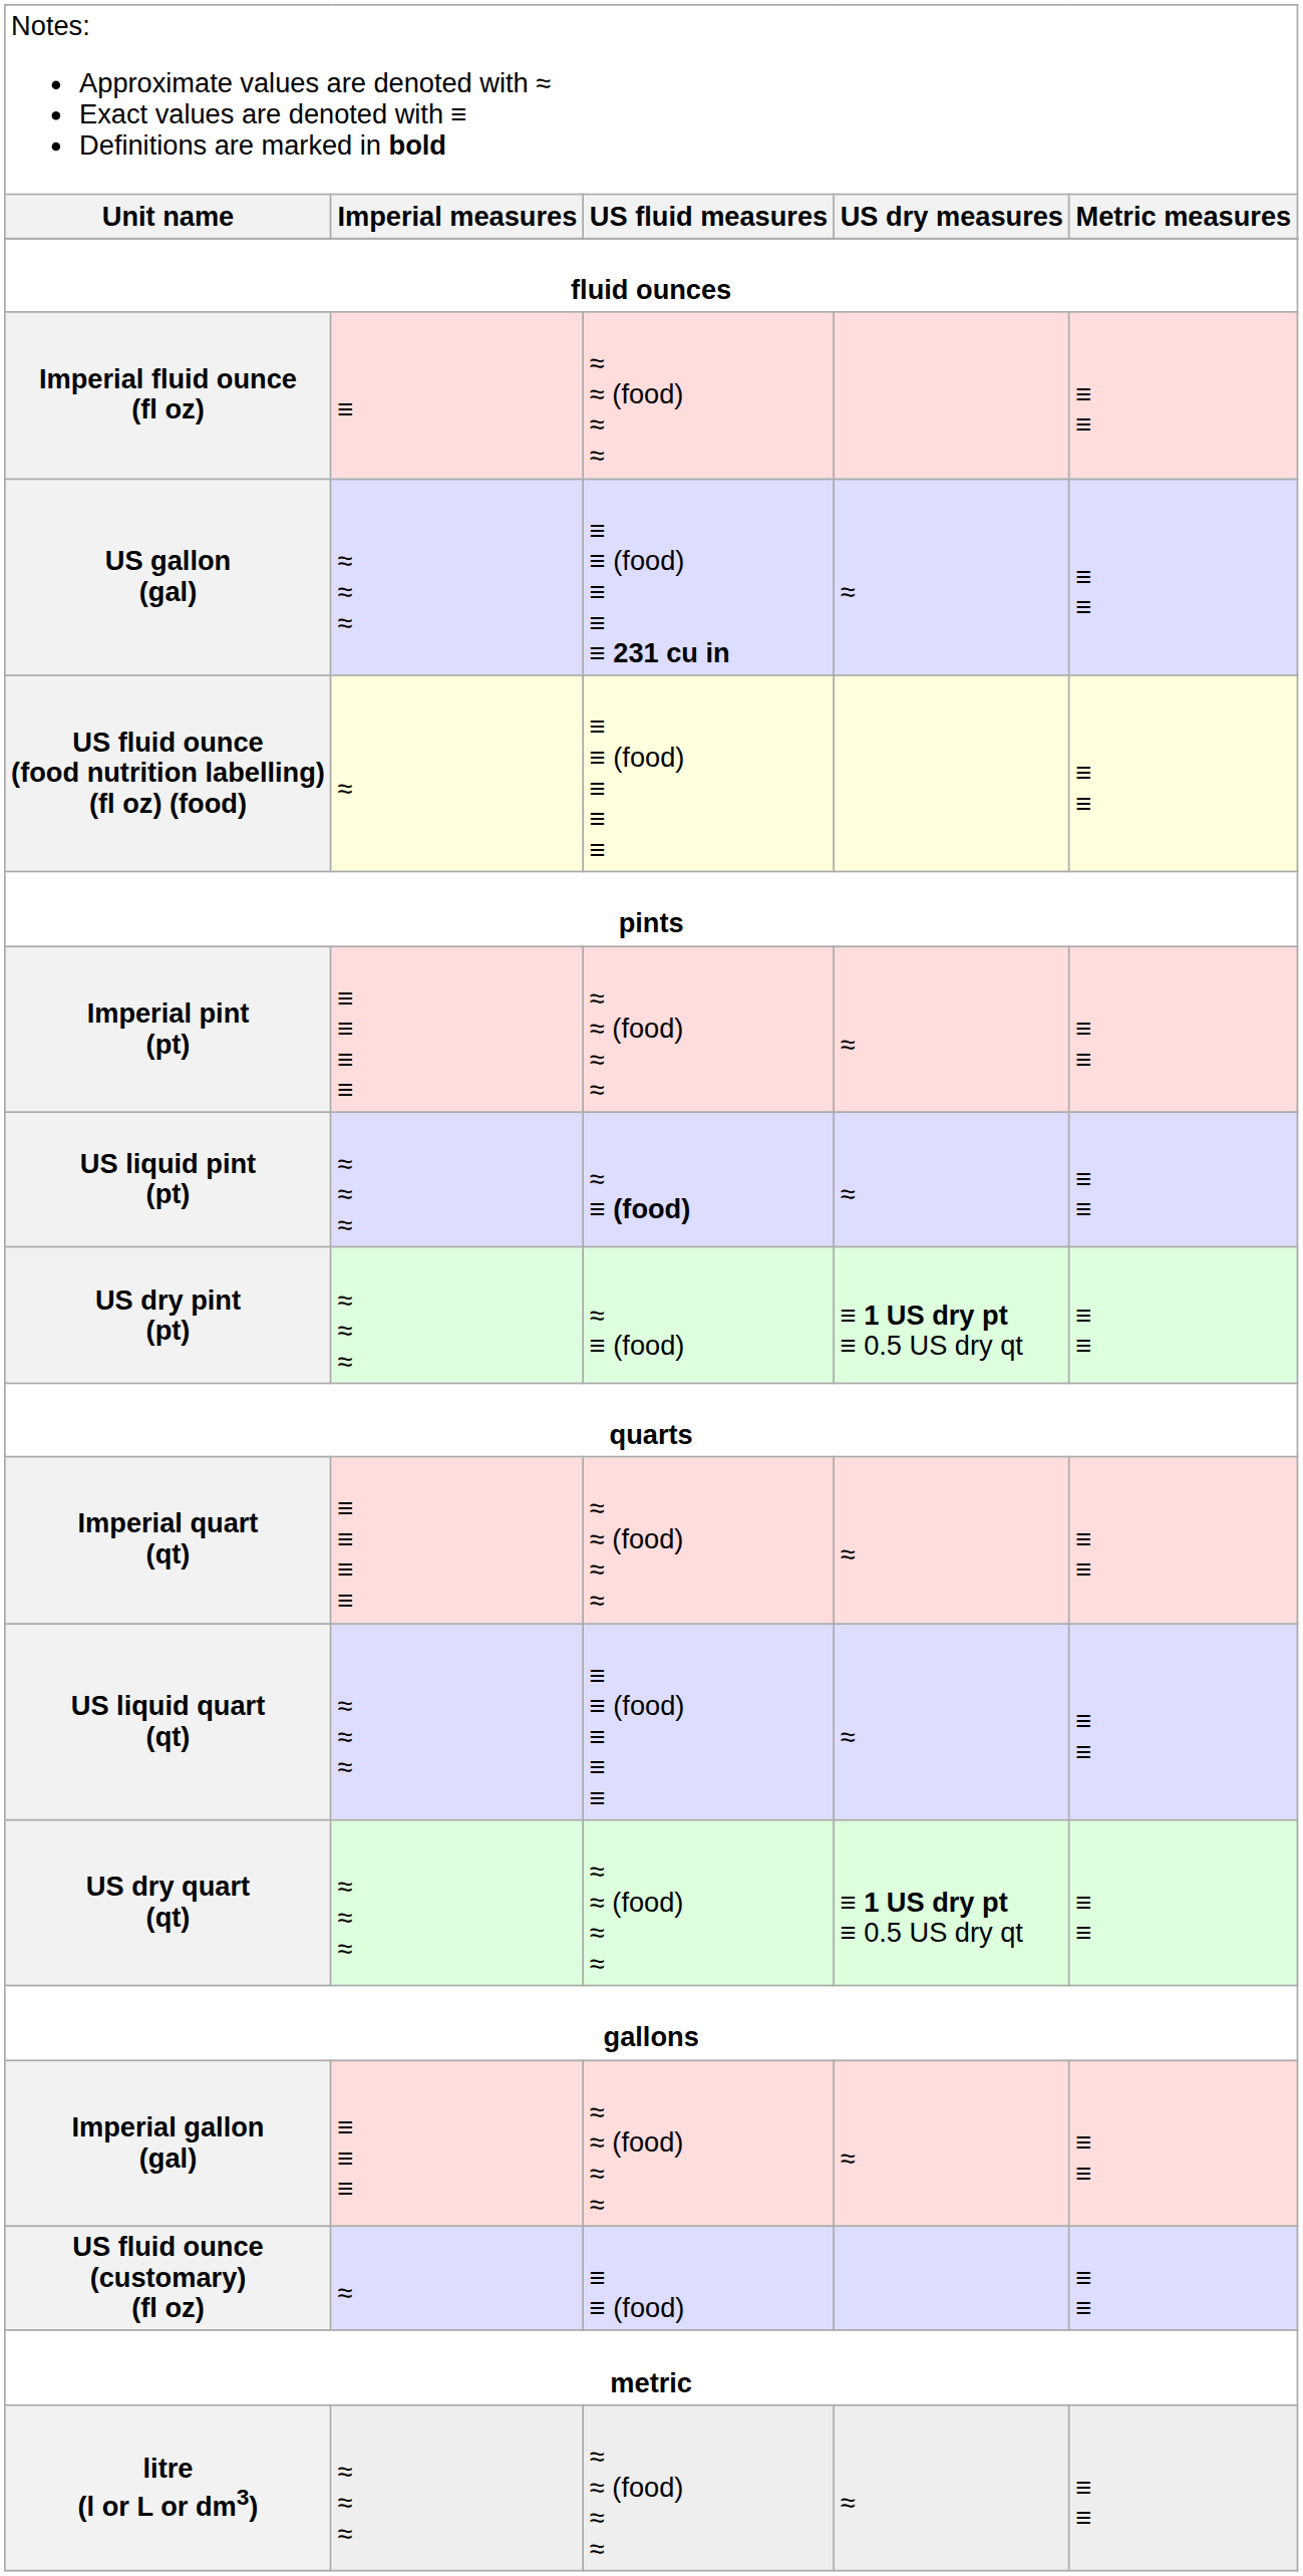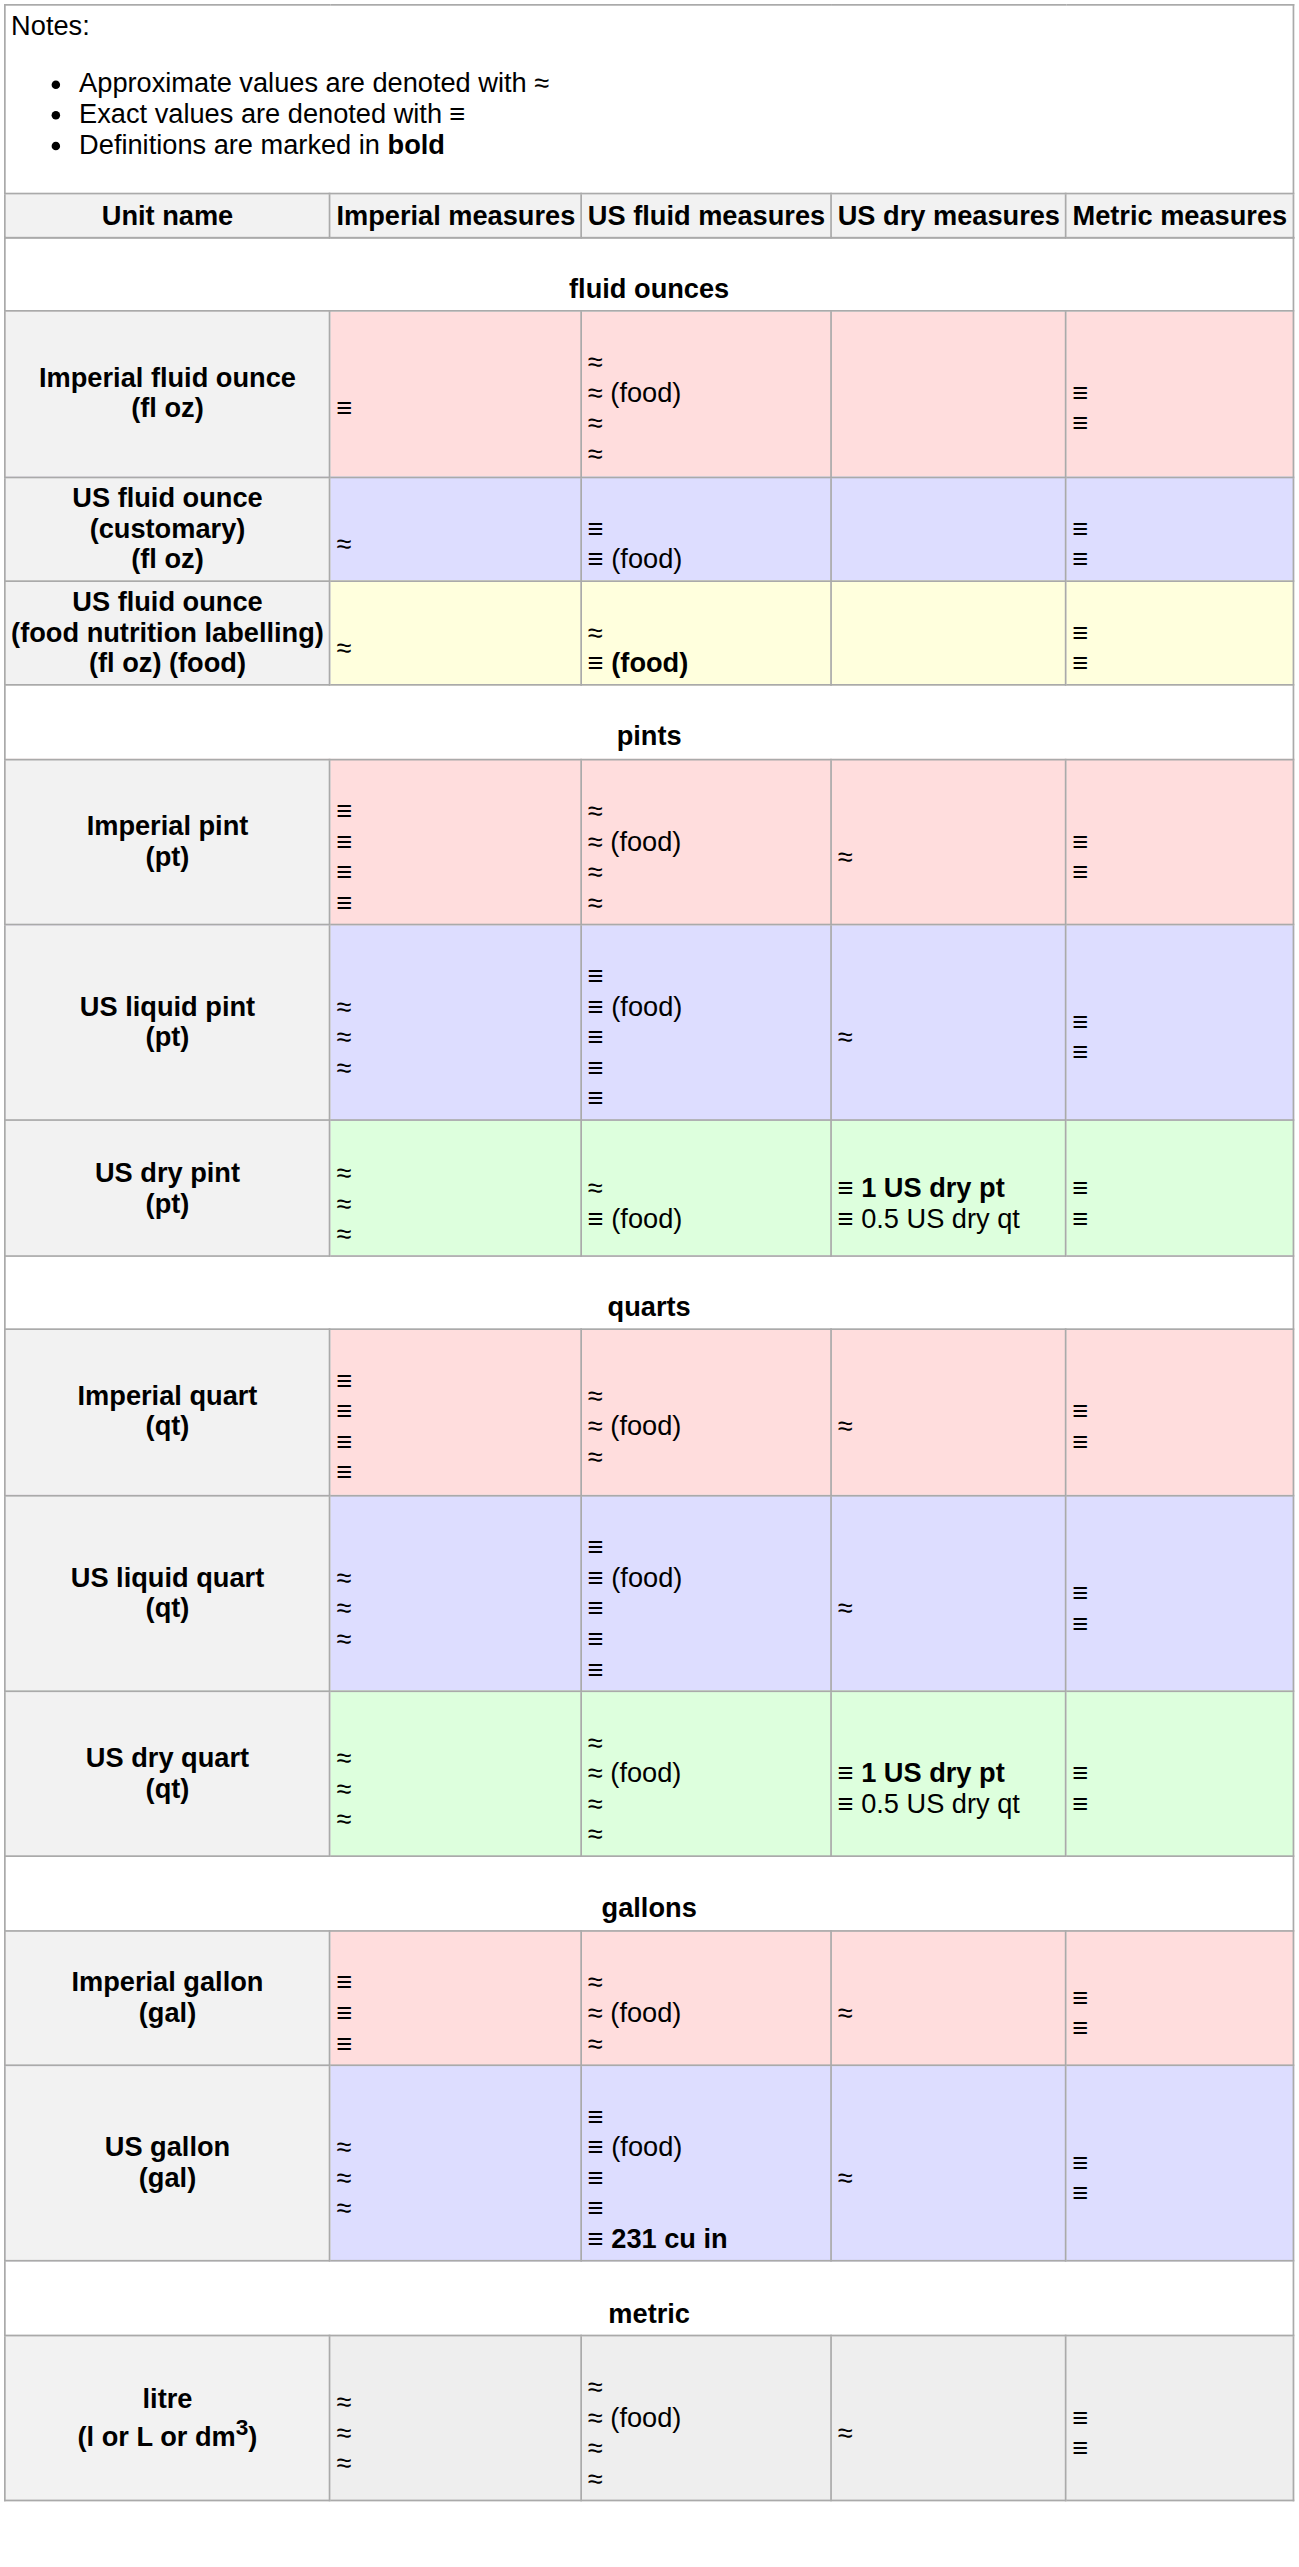rows swapped: US fluid ounce (customary) (fl oz) <-> US gallon (gal)
US fluid ounce (food nutrition labelling) (fl oz) (food) | column 3: ≡ ≡ (food) ≡ ≡ ≡ -> ≈ ≡ (food)
US liquid pint (pt) | column 3: ≈ ≡ (food) -> ≡ ≡ (food) ≡ ≡ ≡
Imperial quart (qt) | column 3: ≈ ≈ (food) ≈ ≈ -> ≈ ≈ (food) ≈
Imperial gallon (gal) | column 3: ≈ ≈ (food) ≈ ≈ -> ≈ ≈ (food) ≈
